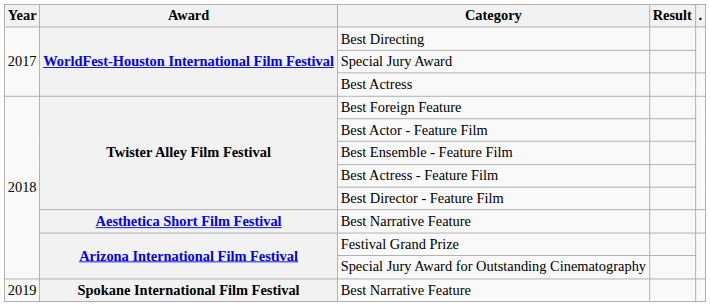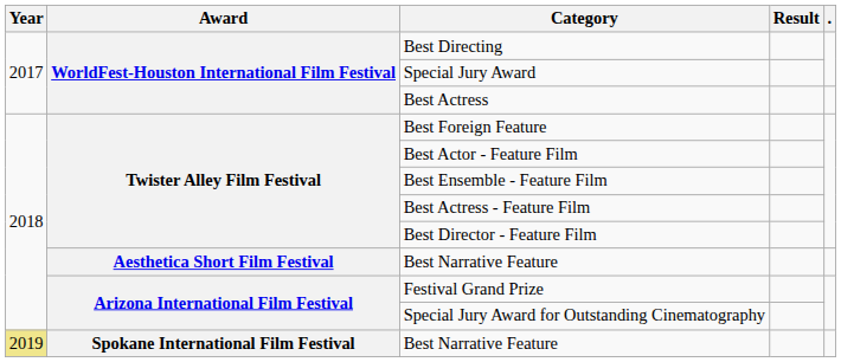Spokane International Film Festival / Best Narrative Feature | Year: no background -> khaki background
